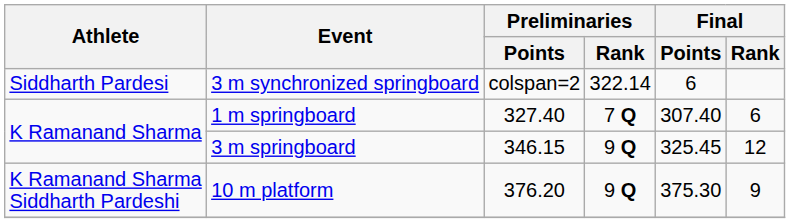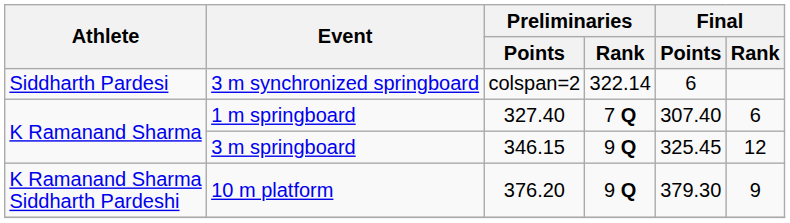10 m platform | Final / Points: 375.30 -> 379.30
